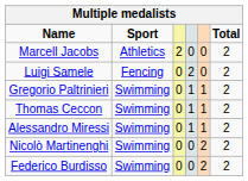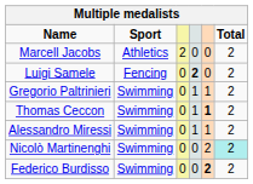Luigi Samele | column 4: normal -> bold
Thomas Ceccon | column 5: normal -> bold
Nicolò Martinenghi | Total: no background -> paleturquoise background
Federico Burdisso | column 5: normal -> bold
